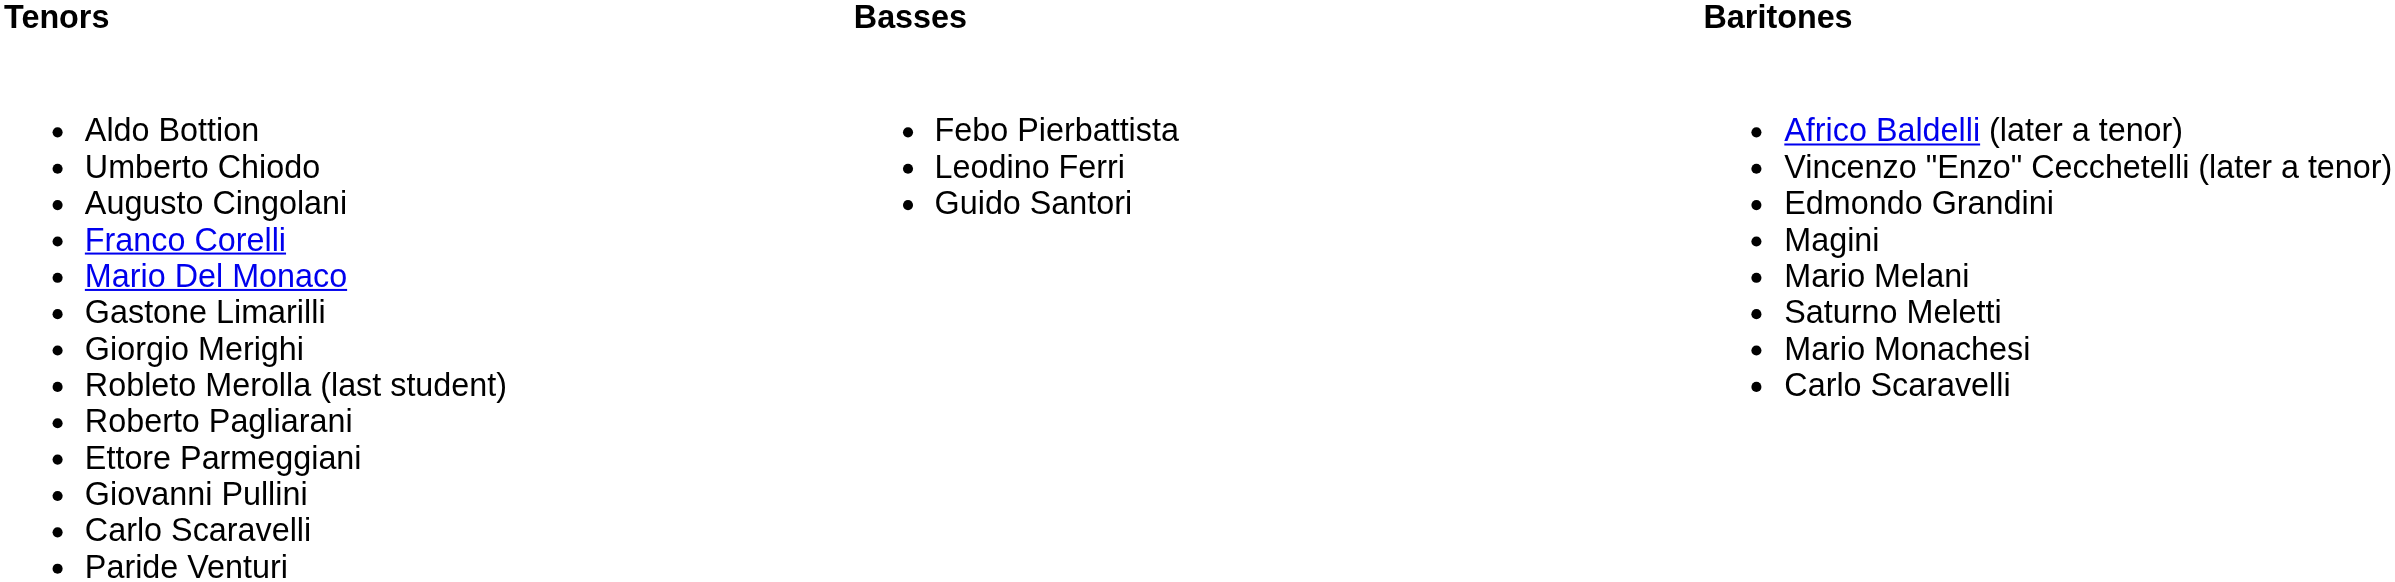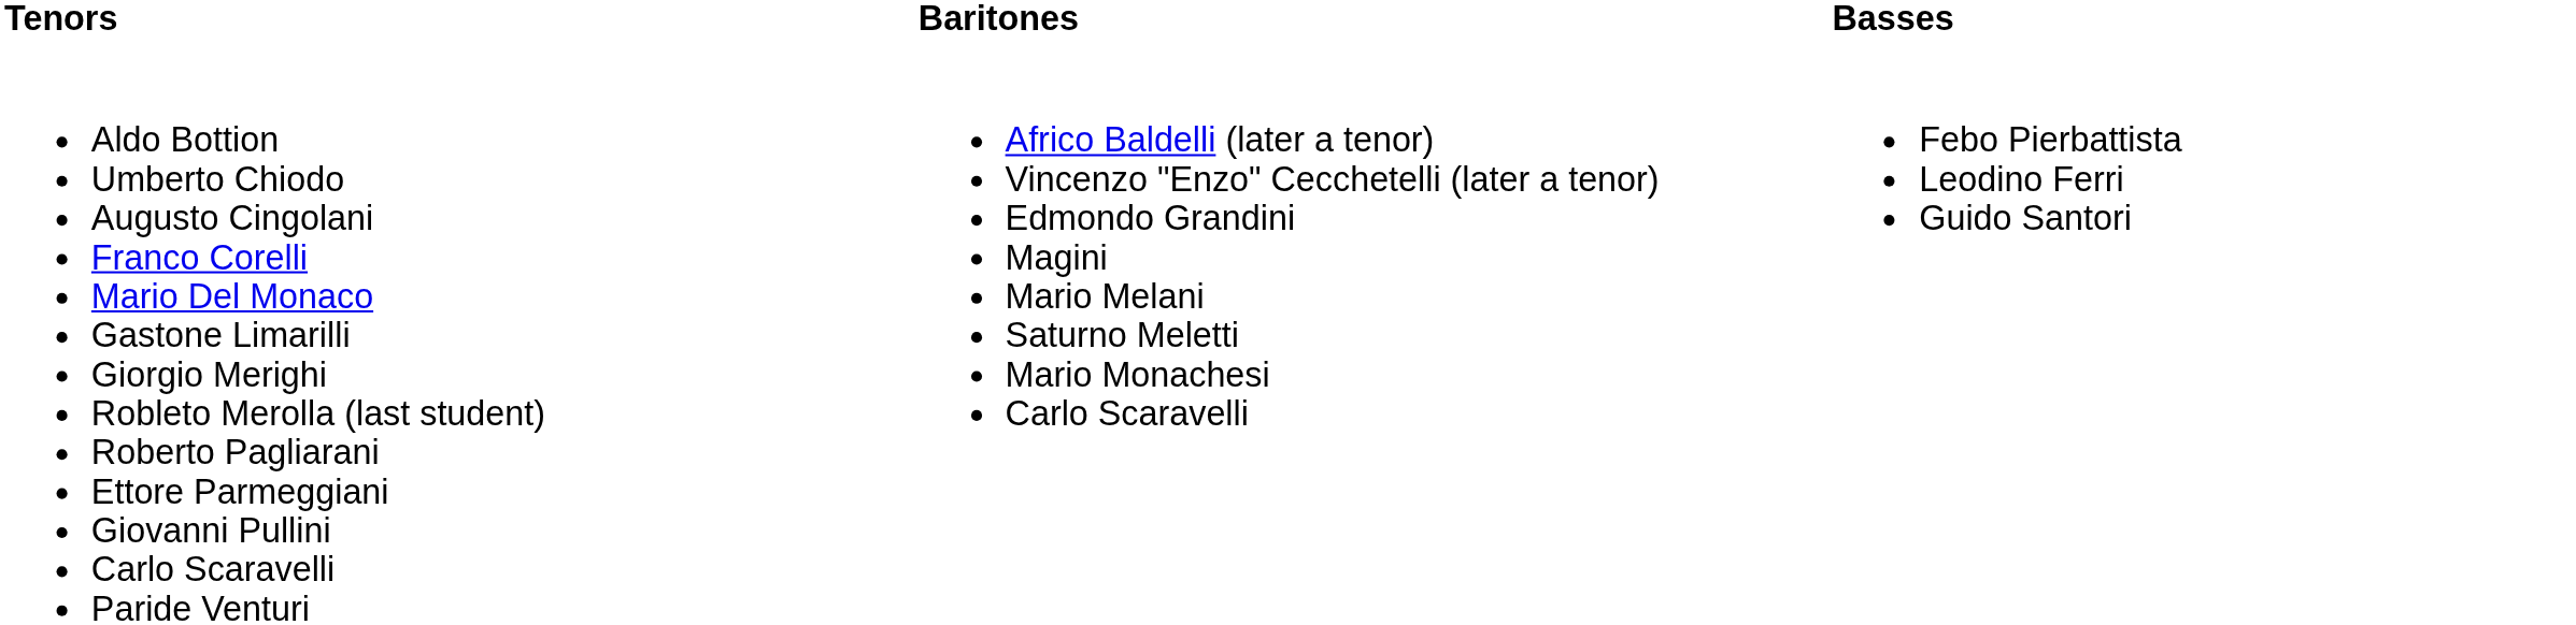columns swapped: Baritones <-> Basses
